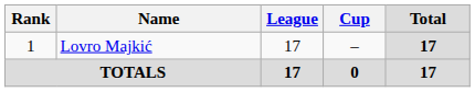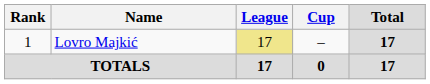Lovro Majkić | League: no background -> khaki background
